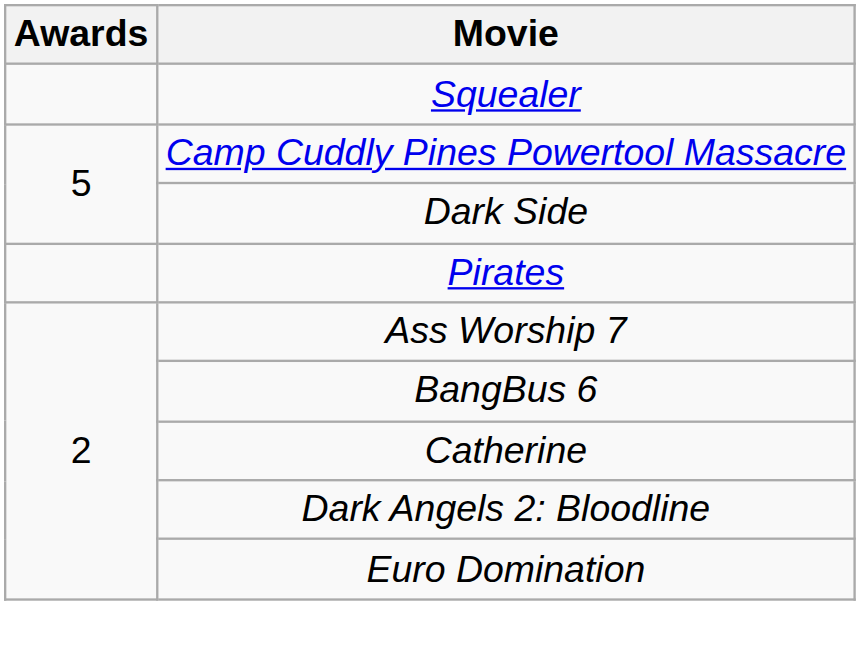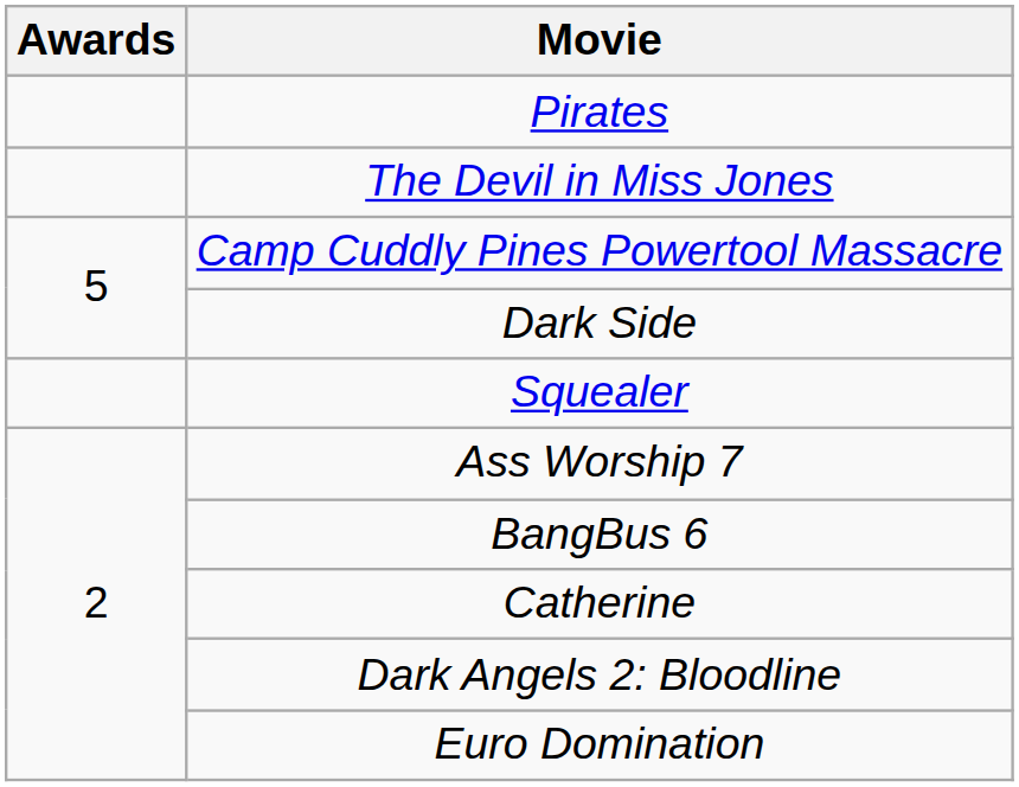rows swapped: Pirates <-> Squealer
+ row: The Devil in Miss Jones
